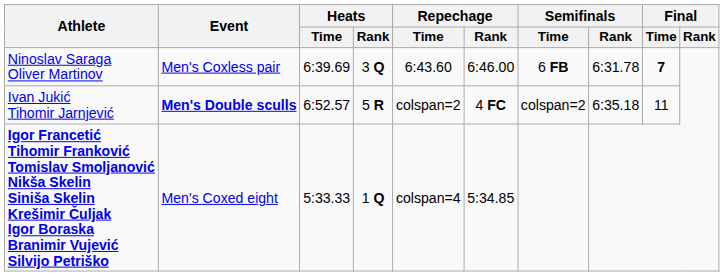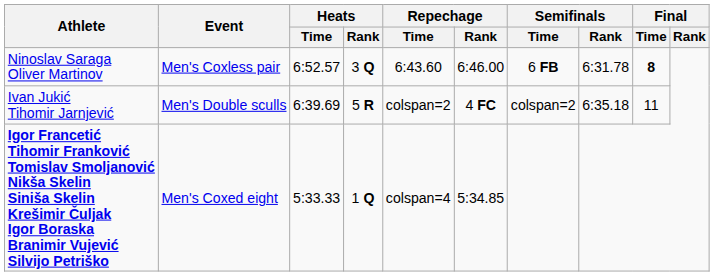Ninoslav Saraga Oliver Martinov | Heats / Time: 6:39.69 -> 6:52.57
Ninoslav Saraga Oliver Martinov | Final / Time: 7 -> 8
Ivan Jukić Tihomir Jarnjević | Event: bold -> normal
Ivan Jukić Tihomir Jarnjević | Heats / Time: 6:52.57 -> 6:39.69
